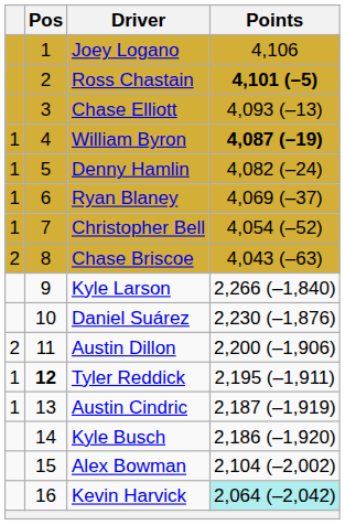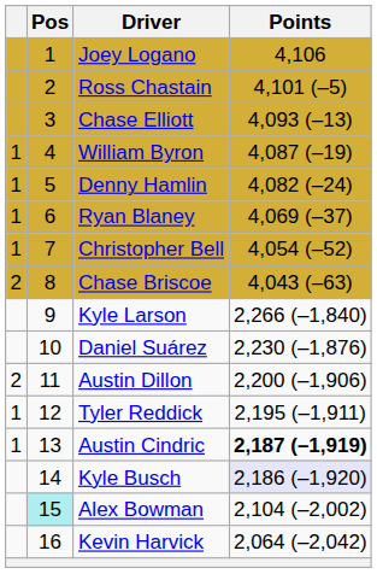Ross Chastain | Points: bold -> normal
William Byron | Points: bold -> normal
Tyler Reddick | Pos: bold -> normal
Austin Cindric | Points: normal -> bold
Kyle Busch | Points: no background -> lavender background
Alex Bowman | Pos: no background -> paleturquoise background
Kevin Harvick | Points: paleturquoise background -> no background
